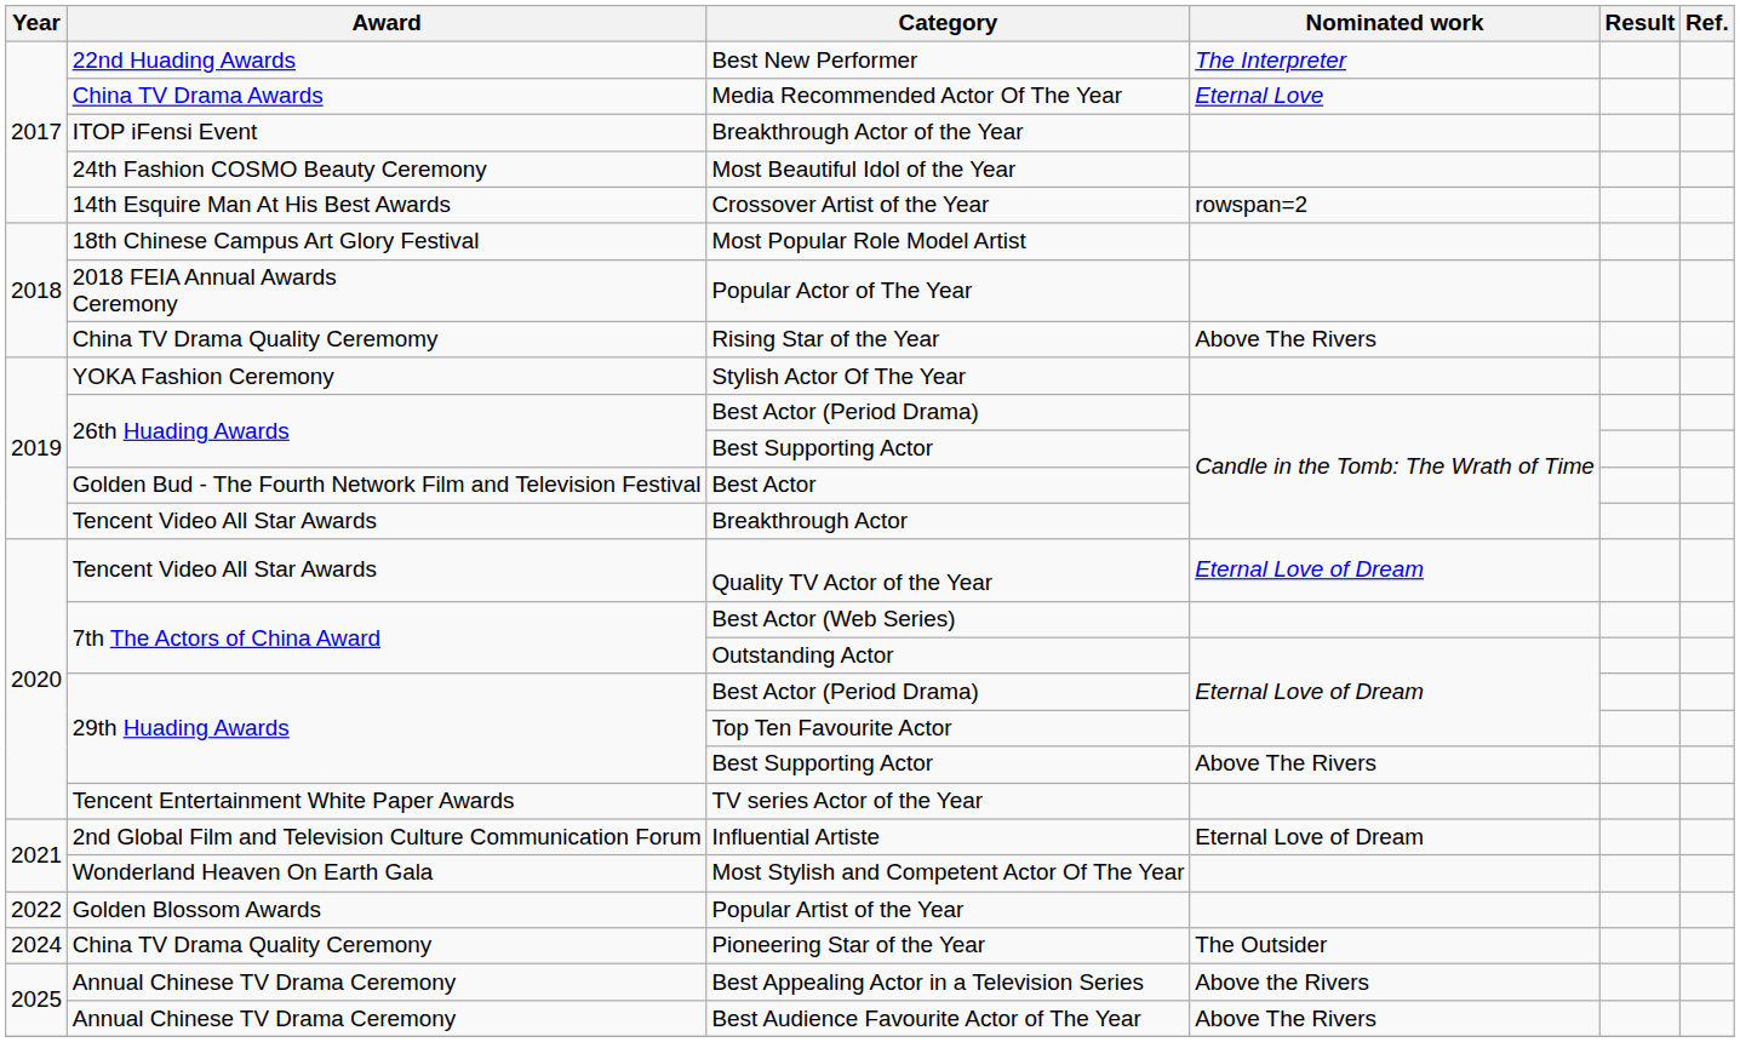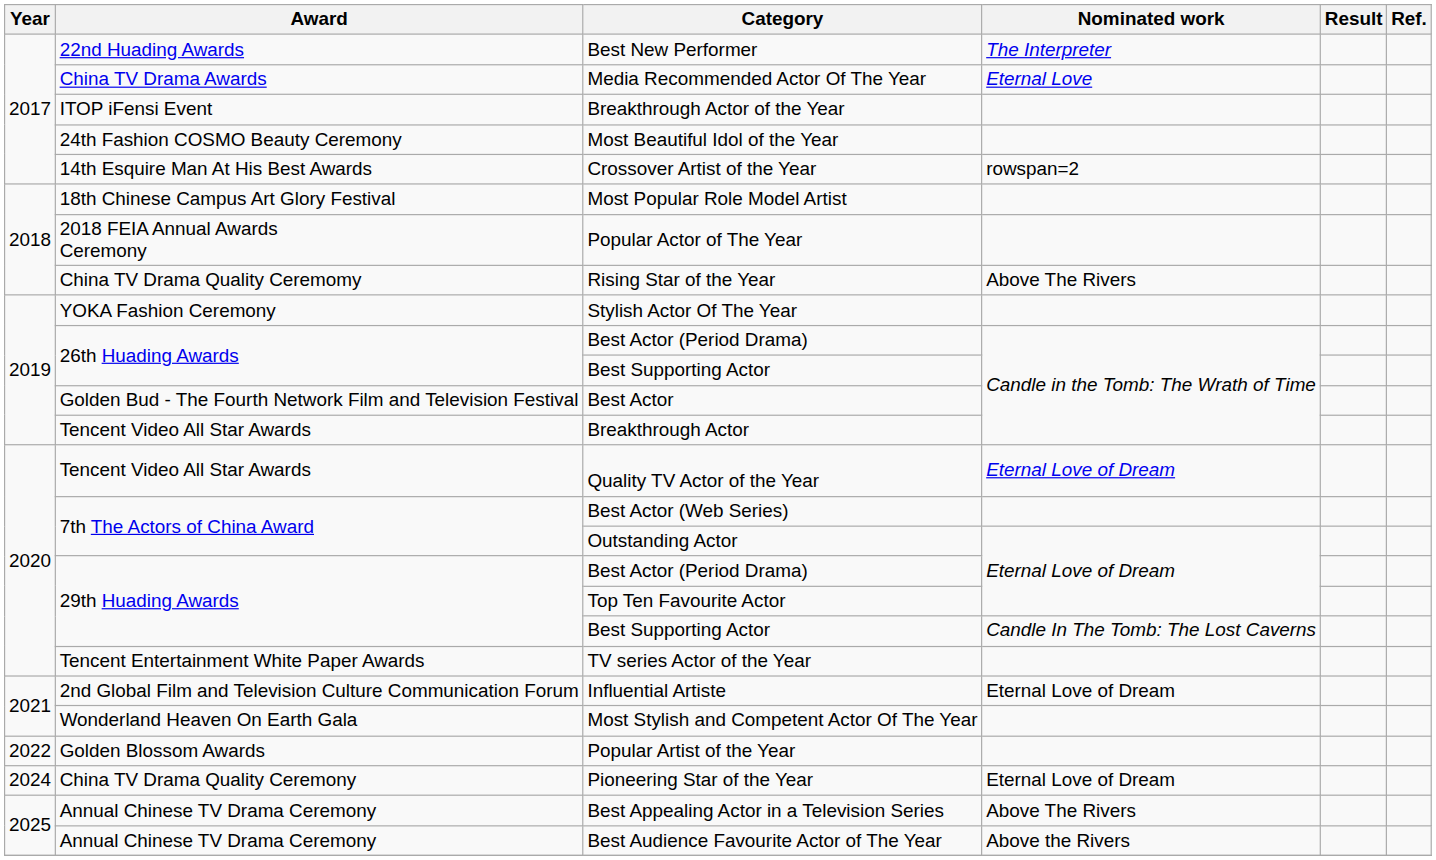29th Huading Awards / Best Supporting Actor | Nominated work: Above The Rivers -> Candle In The Tomb: The Lost Caverns
Pioneering Star of the Year | Nominated work: The Outsider -> Eternal Love of Dream
Best Appealing Actor in a Television Series | Nominated work: Above the Rivers -> Above The Rivers
Best Audience Favourite Actor of The Year | Nominated work: Above The Rivers -> Above the Rivers
